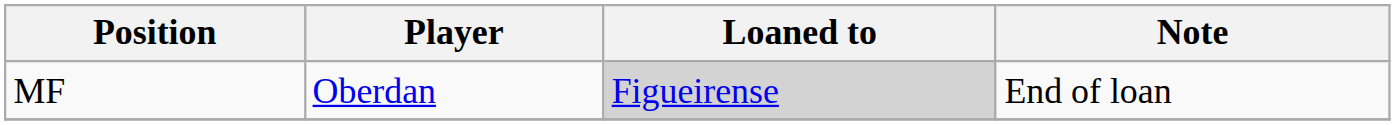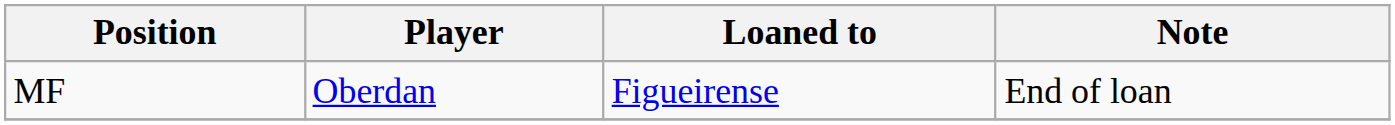MF | Loaned to: lightgrey background -> no background
